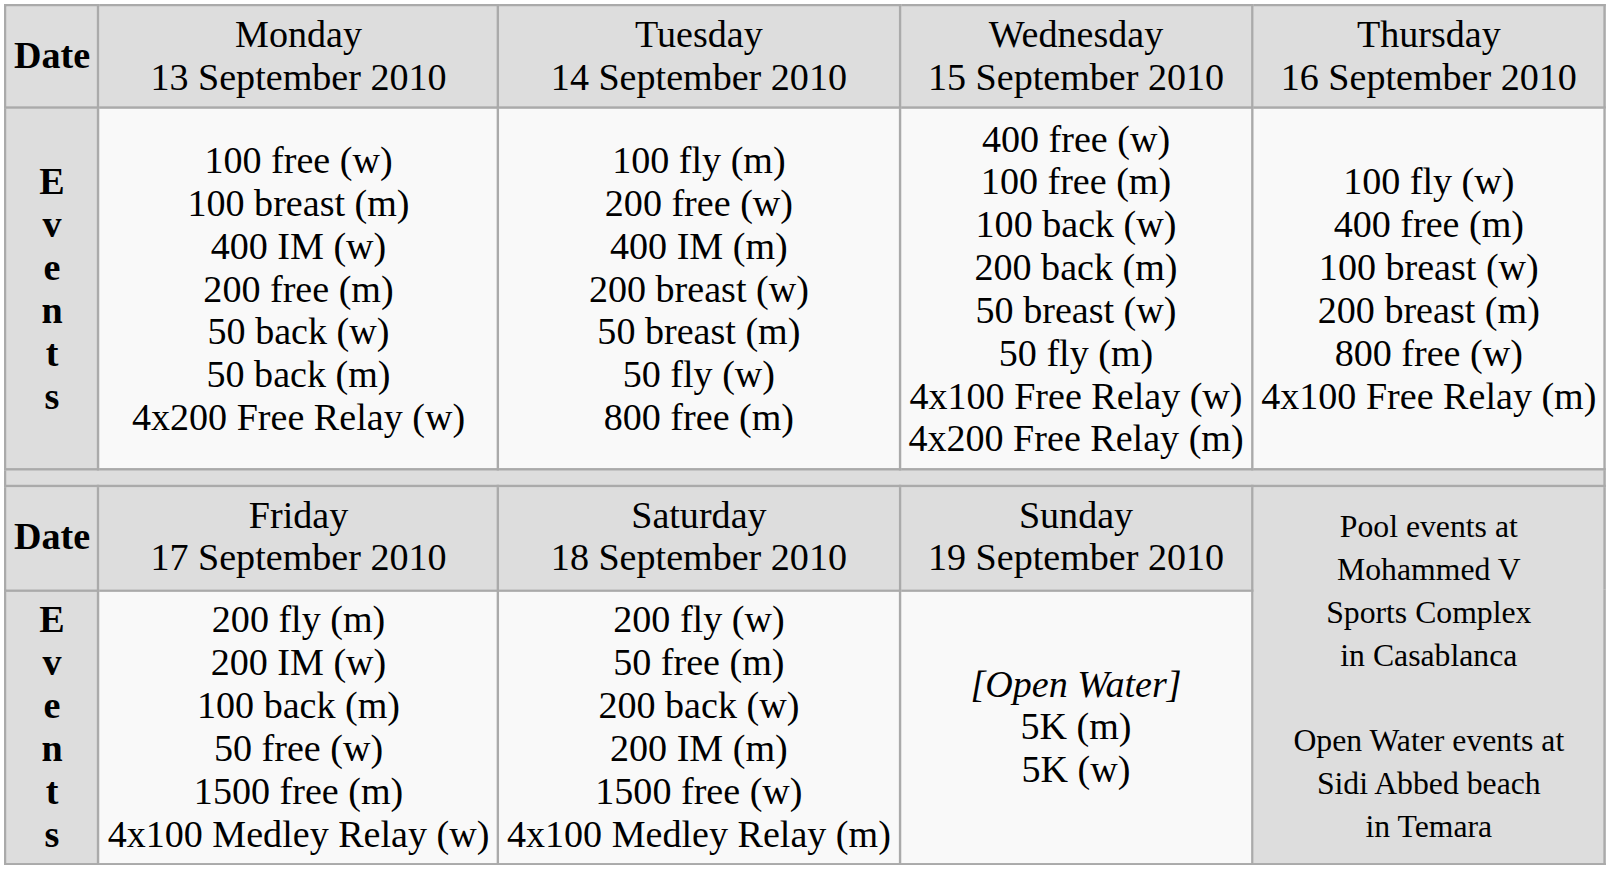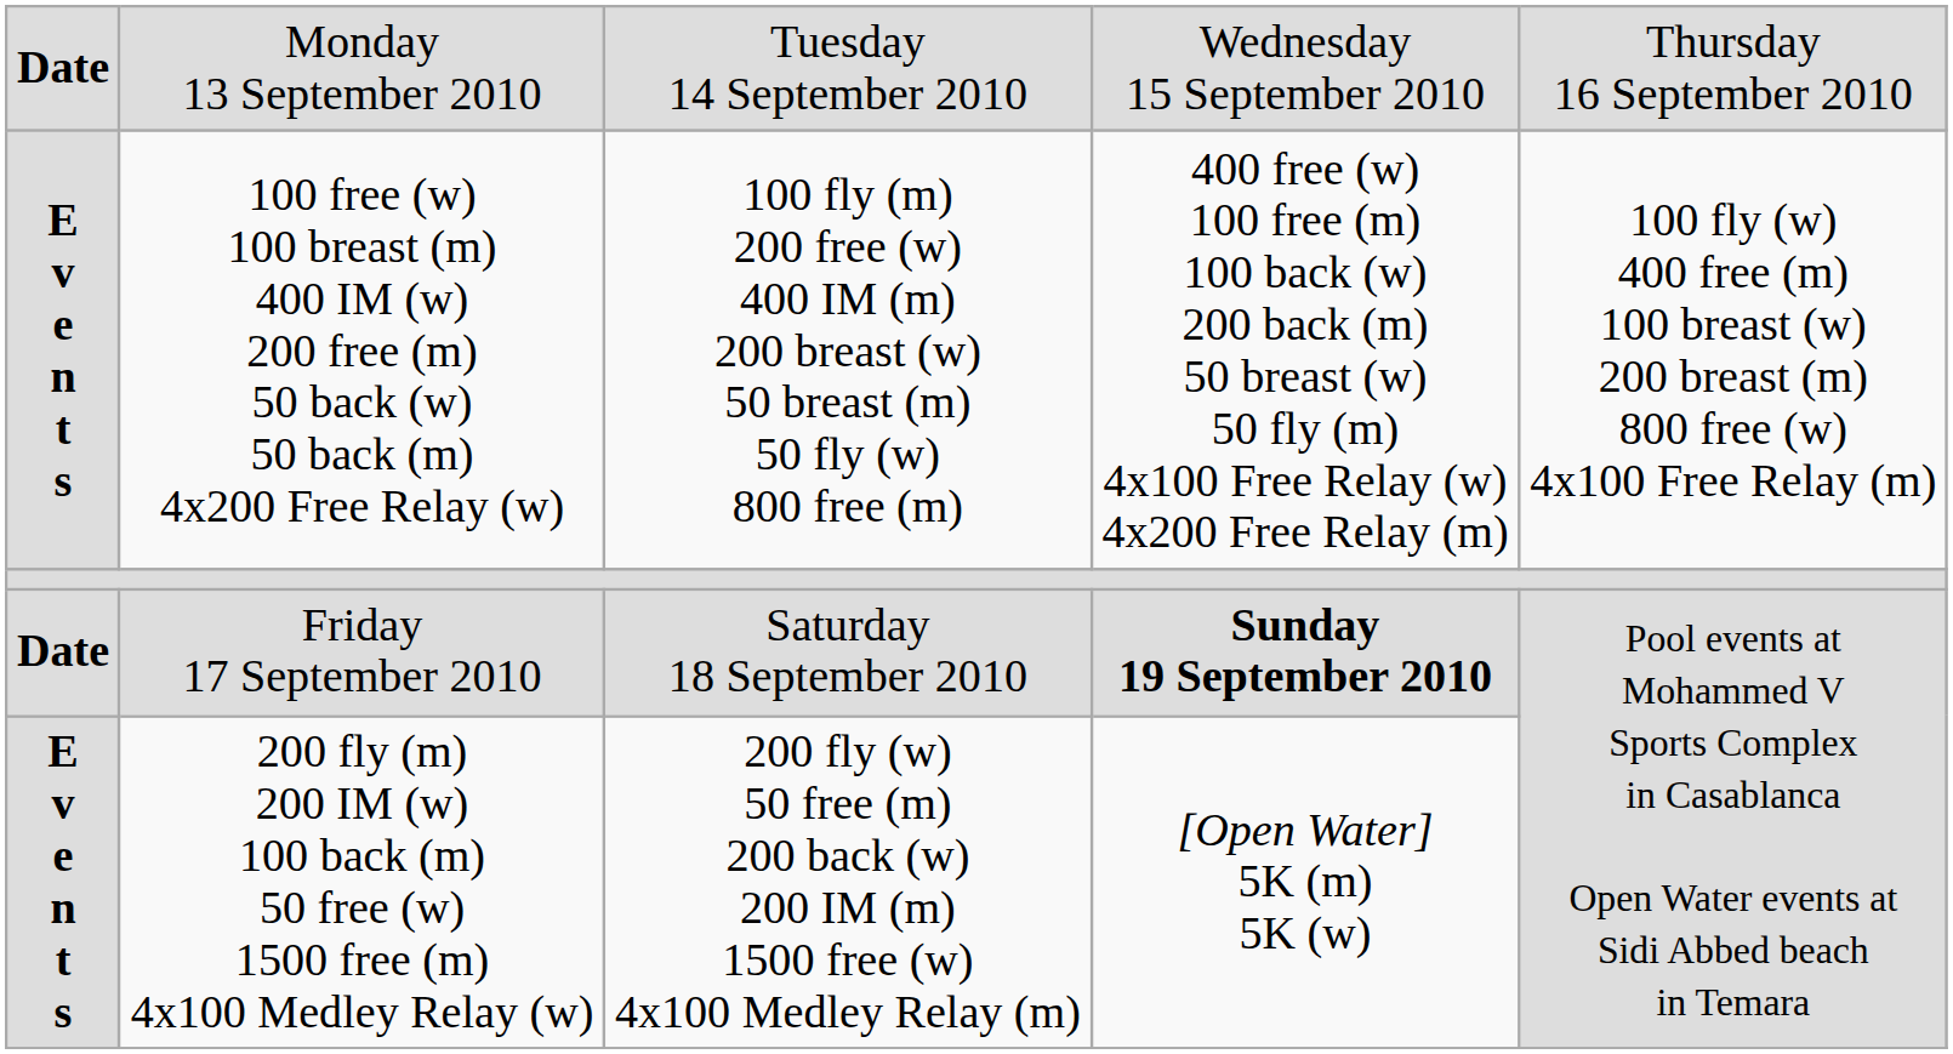Friday 17 September 2010 | column 4: normal -> bold
